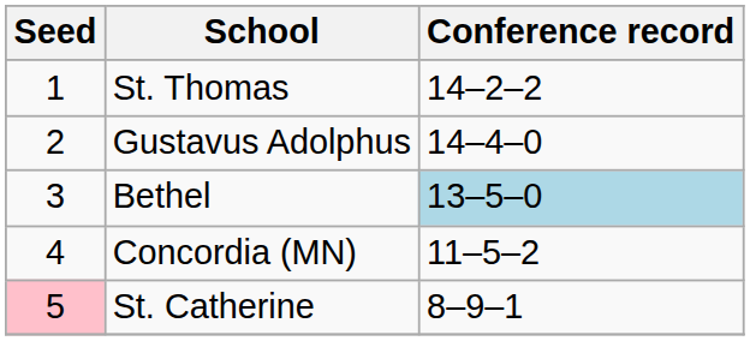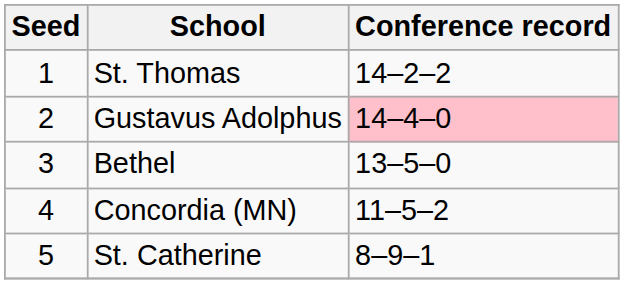Gustavus Adolphus | Conference record: no background -> pink background
Bethel | Conference record: lightblue background -> no background
St. Catherine | Seed: pink background -> no background
